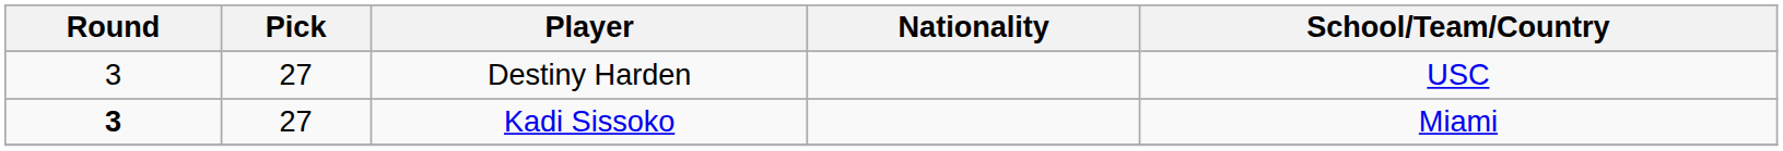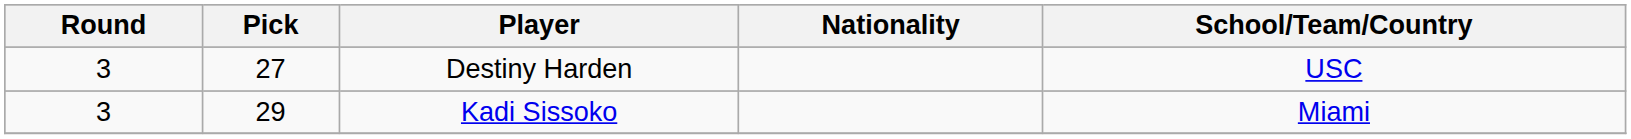Kadi Sissoko | Round: bold -> normal
Kadi Sissoko | Pick: 27 -> 29
